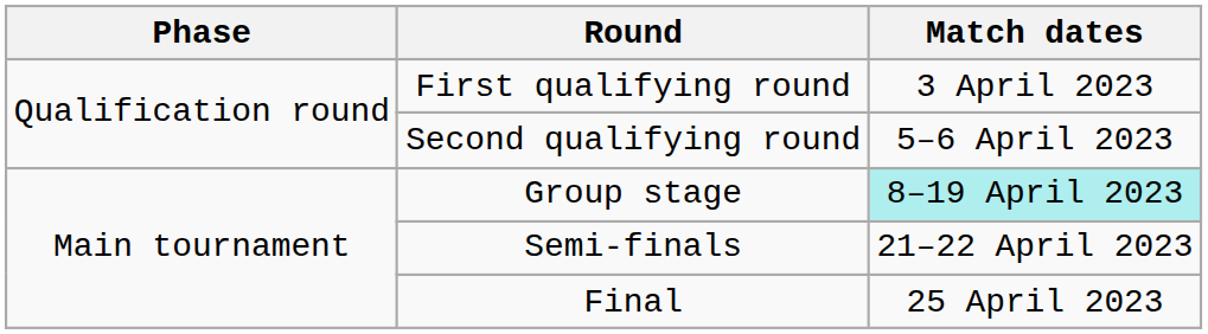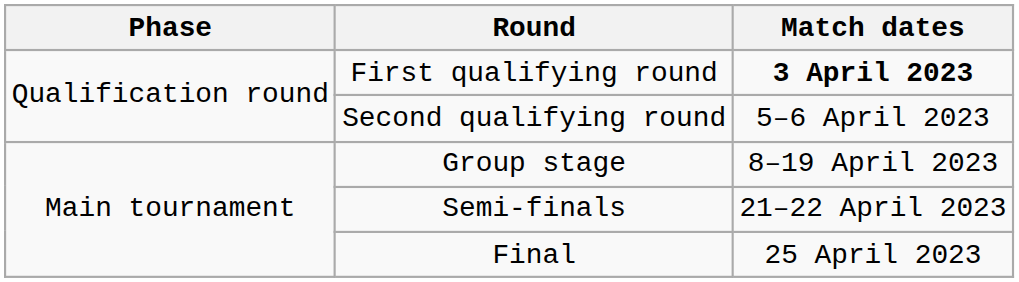First qualifying round | Match dates: normal -> bold
Group stage | Match dates: paleturquoise background -> no background
